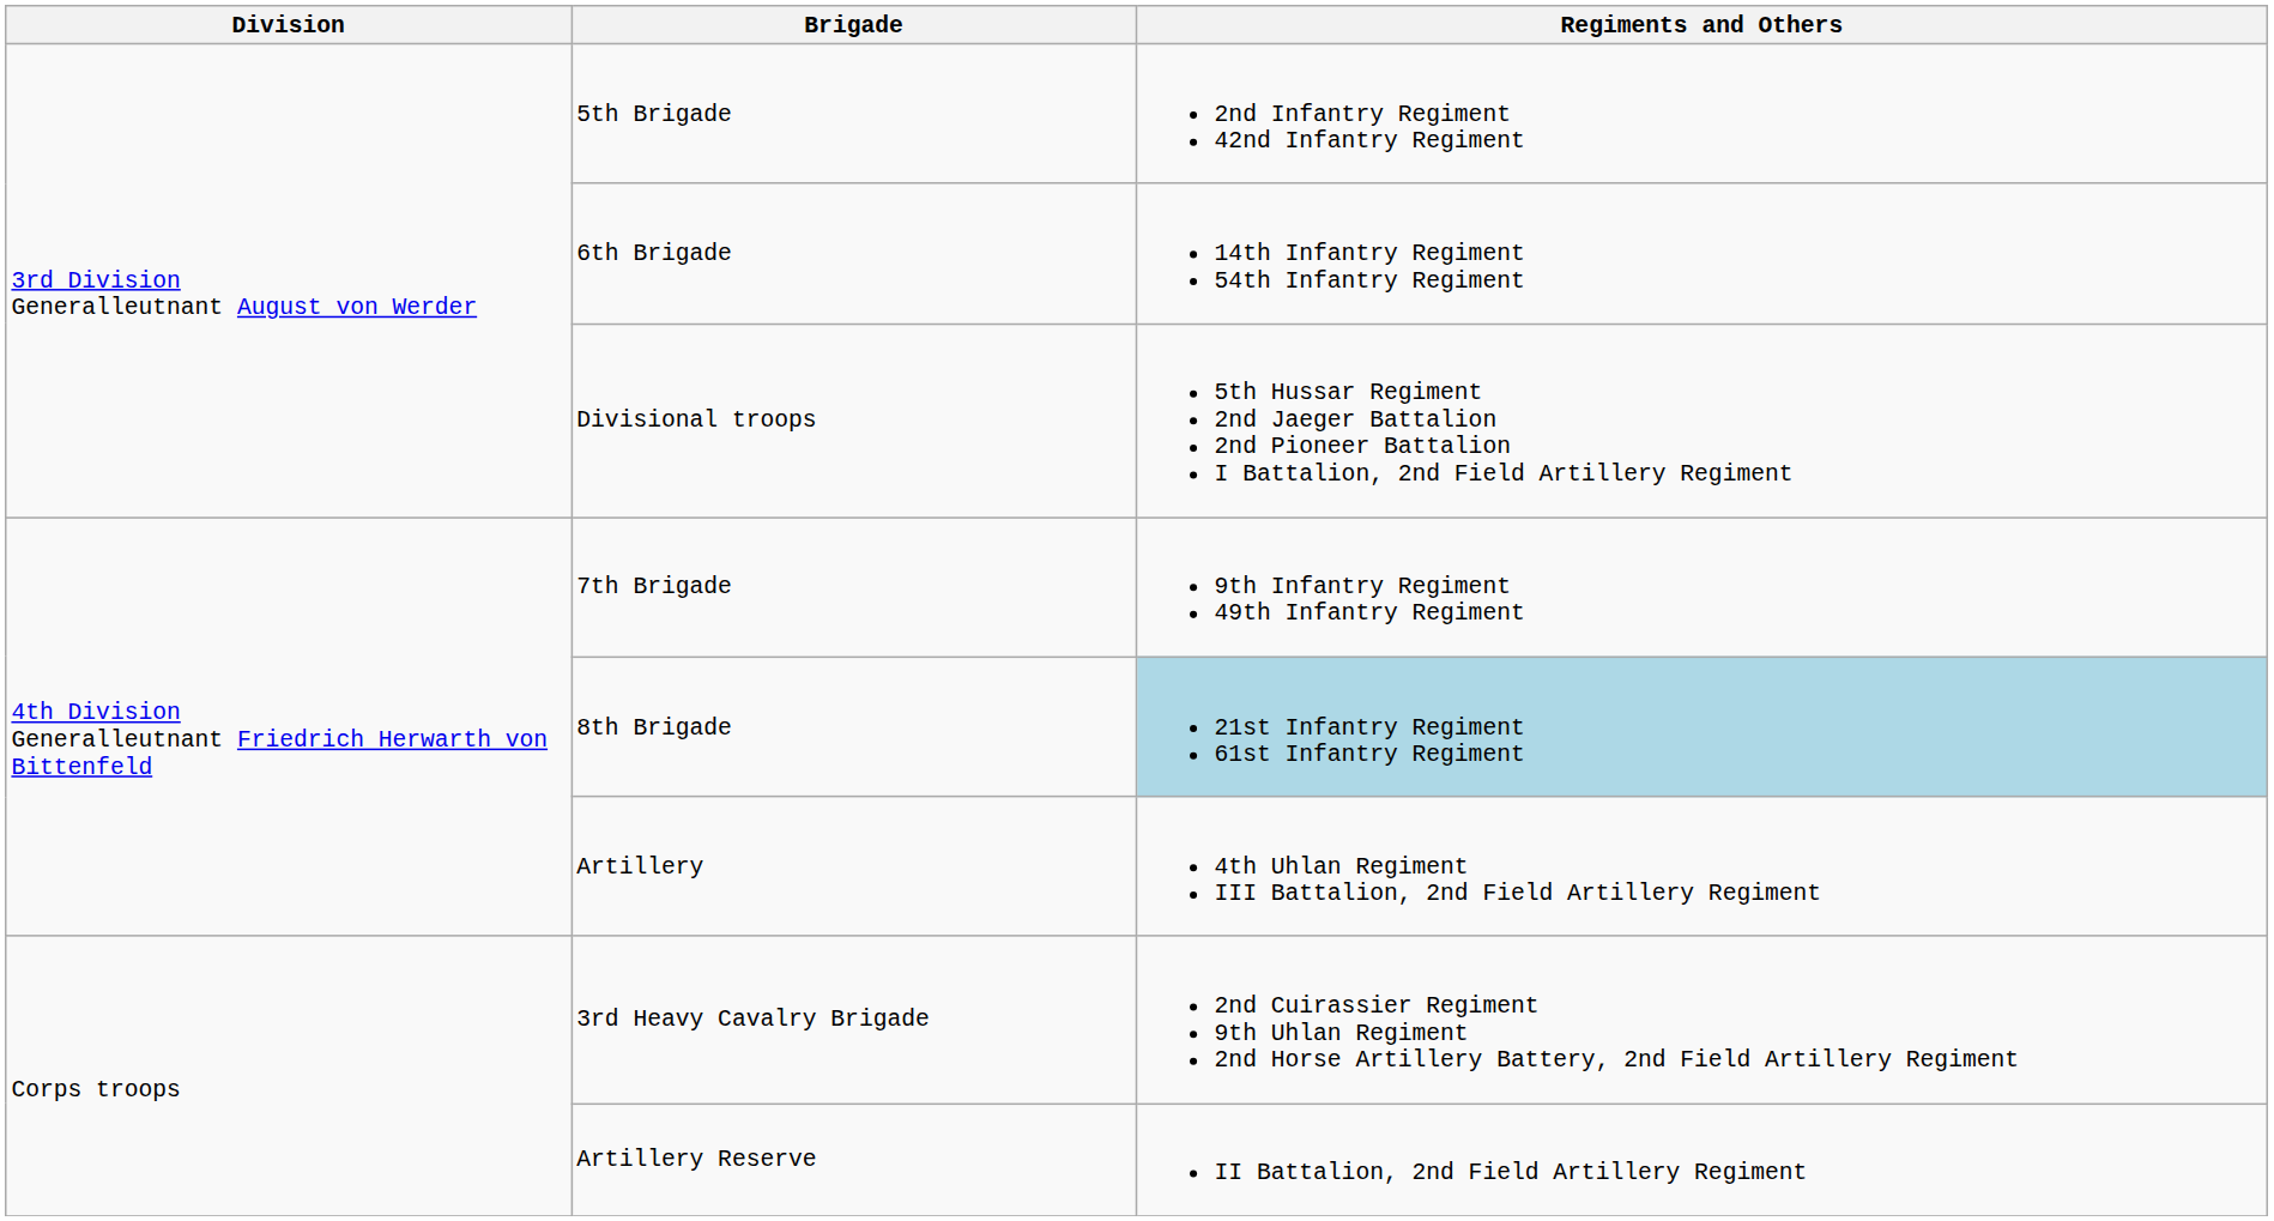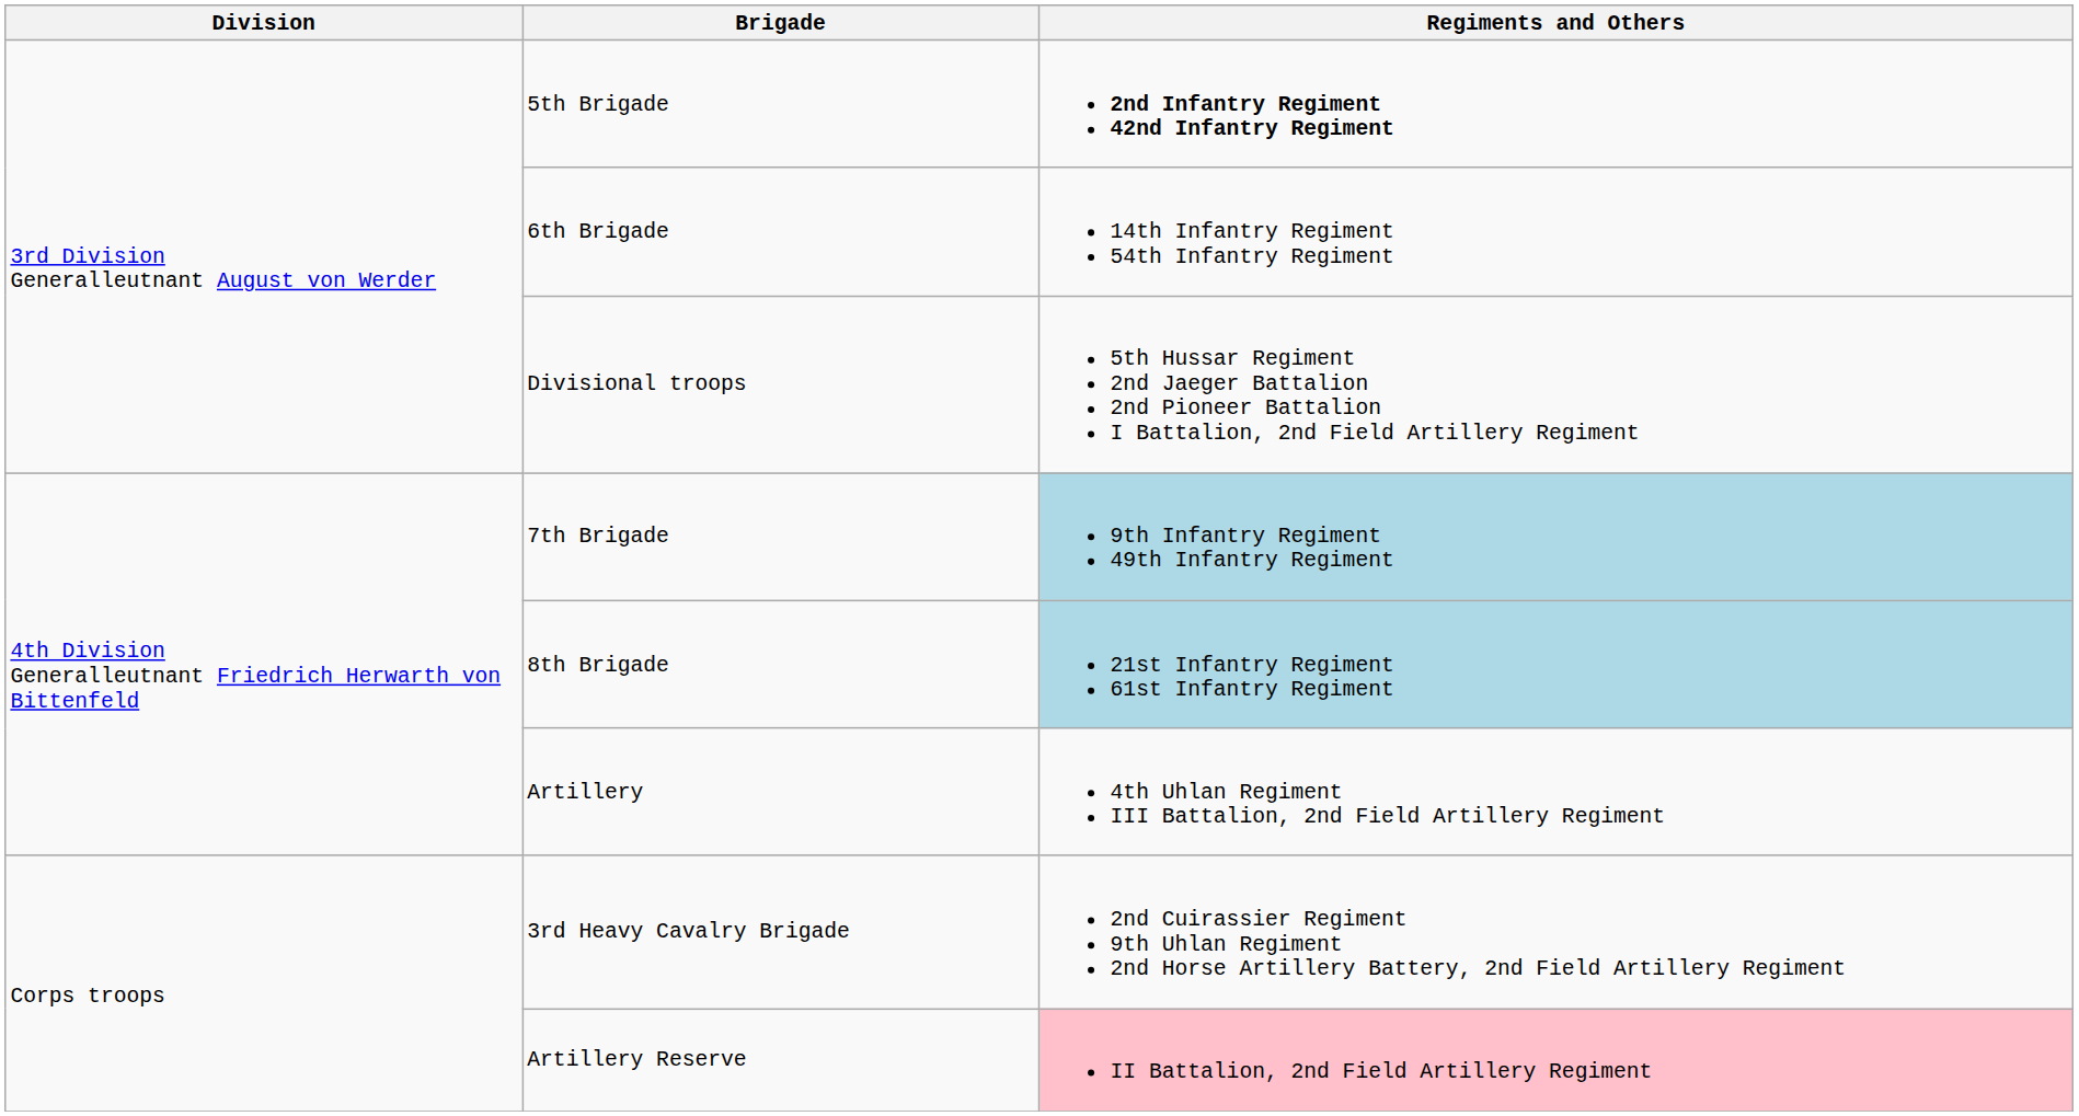5th Brigade | Regiments and Others: normal -> bold
7th Brigade | Regiments and Others: no background -> lightblue background
Artillery Reserve | Regiments and Others: no background -> pink background
